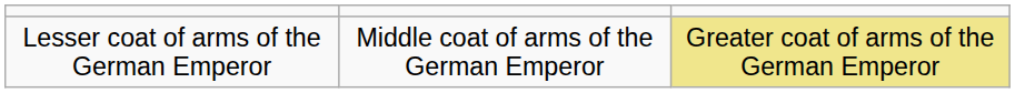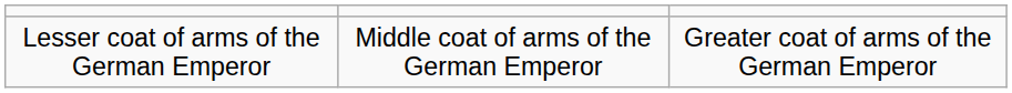Lesser coat of arms of the German Emperor | column 3: khaki background -> no background
